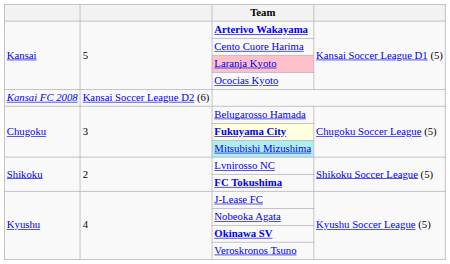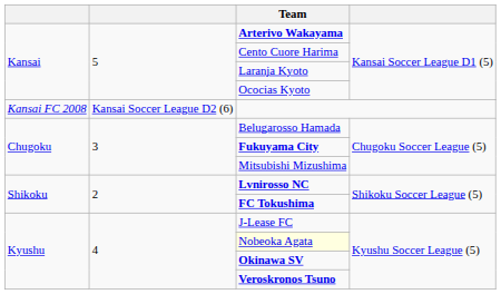Laranja Kyoto | Team: pink background -> no background
Fukuyama City | Team: lightyellow background -> no background
Mitsubishi Mizushima | Team: paleturquoise background -> no background
Lvnirosso NC | Team: normal -> bold
Nobeoka Agata | Team: no background -> lightyellow background
Veroskronos Tsuno | Team: normal -> bold
